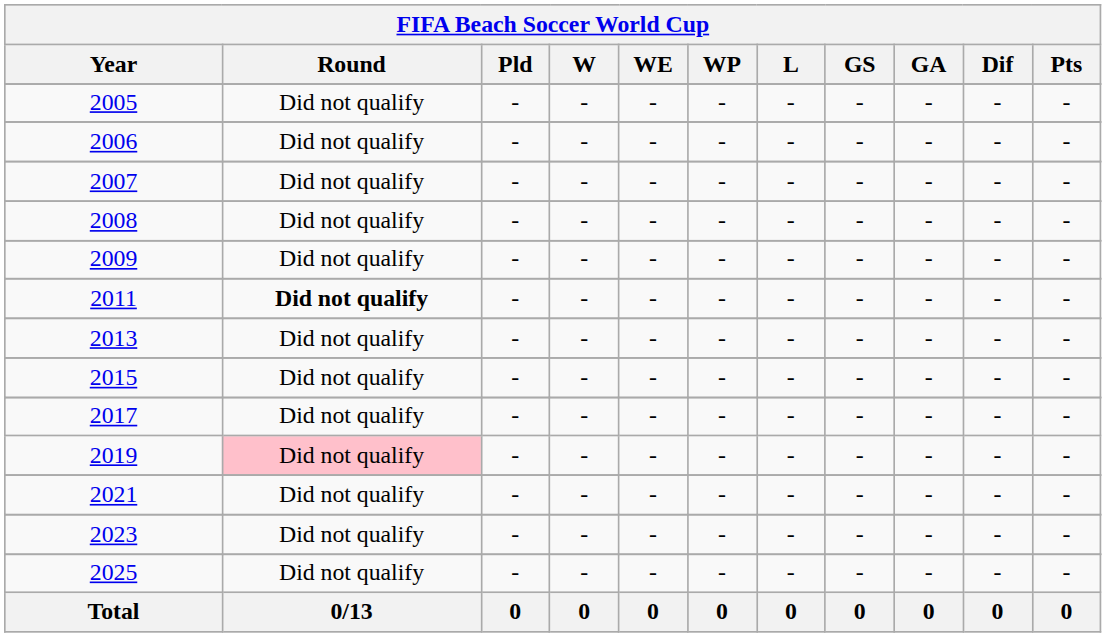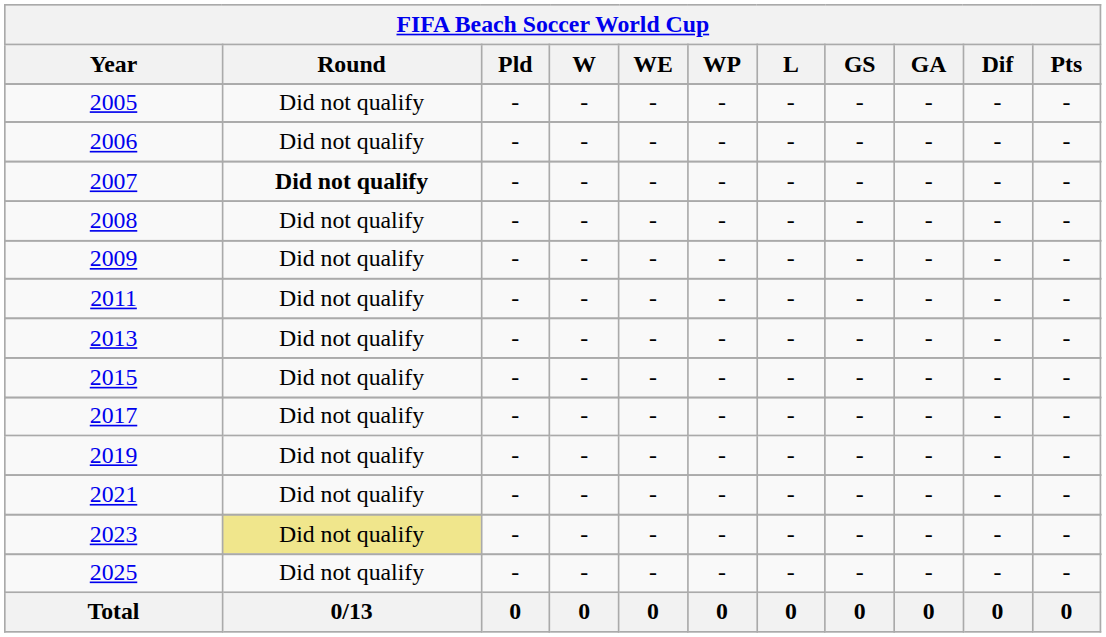2007 | Round: normal -> bold
2011 | Round: bold -> normal
2019 | Round: pink background -> no background
2023 | Round: no background -> khaki background
